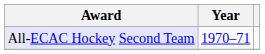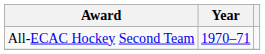row 2 | Award: lavender background -> no background
